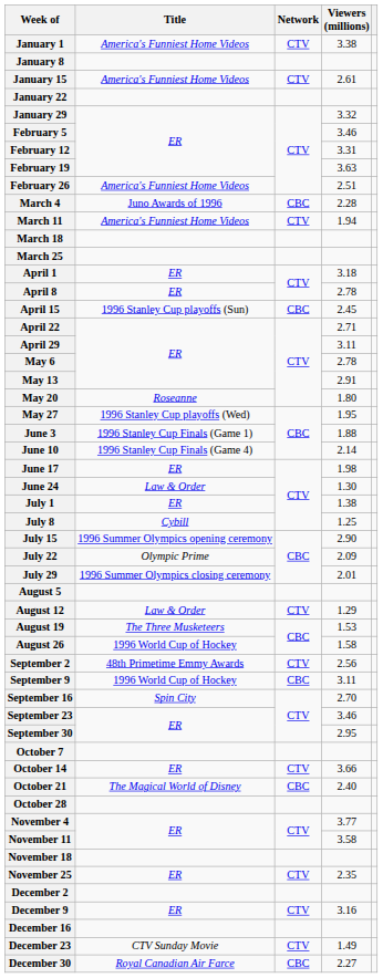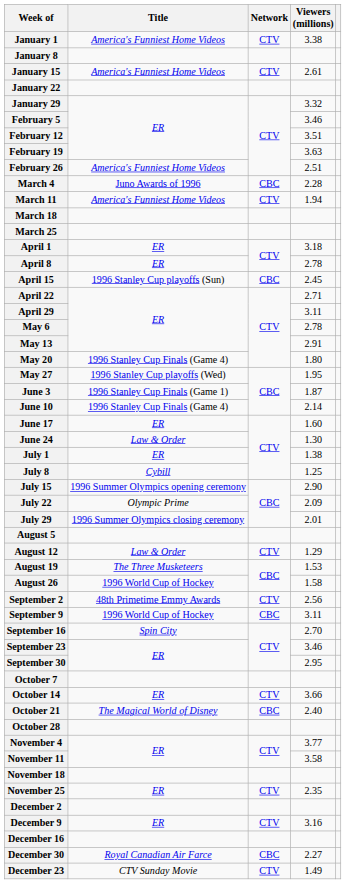February 12 | Viewers (millions): 3.31 -> 3.51
May 20 | Title: Roseanne -> 1996 Stanley Cup Finals (Game 4)
June 3 | Viewers (millions): 1.88 -> 1.87
June 17 | Viewers (millions): 1.98 -> 1.60
rows swapped: December 23 <-> December 30
